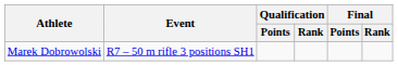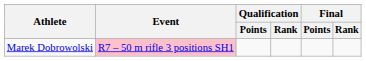Marek Dobrowolski | Event: no background -> pink background
